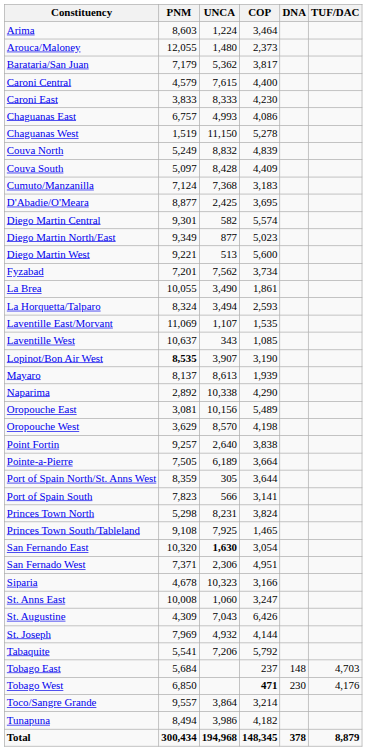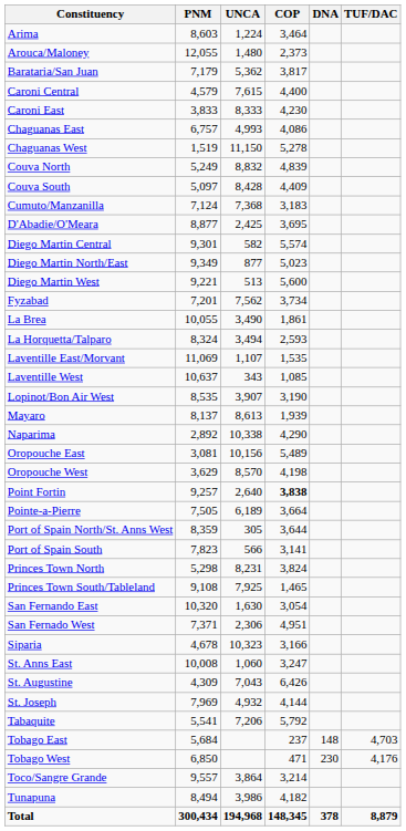Lopinot/Bon Air West | PNM: bold -> normal
Point Fortin | COP: normal -> bold
San Fernando East | UNCA: bold -> normal
Tobago West | COP: bold -> normal
